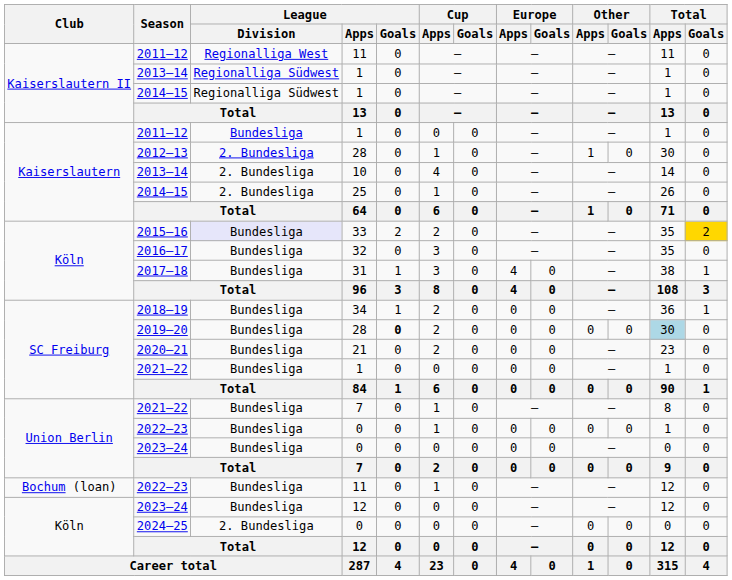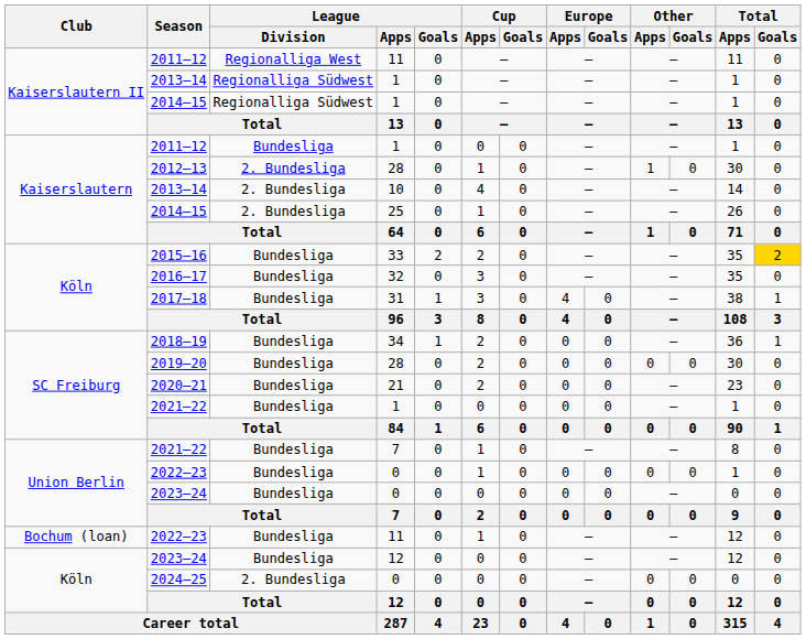2015–16 | League / Division: lavender background -> no background
2019–20 | League / Goals: bold -> normal
2019–20 | Total / Apps: lightblue background -> no background
